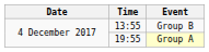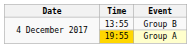Group A | Time: no background -> gold background
